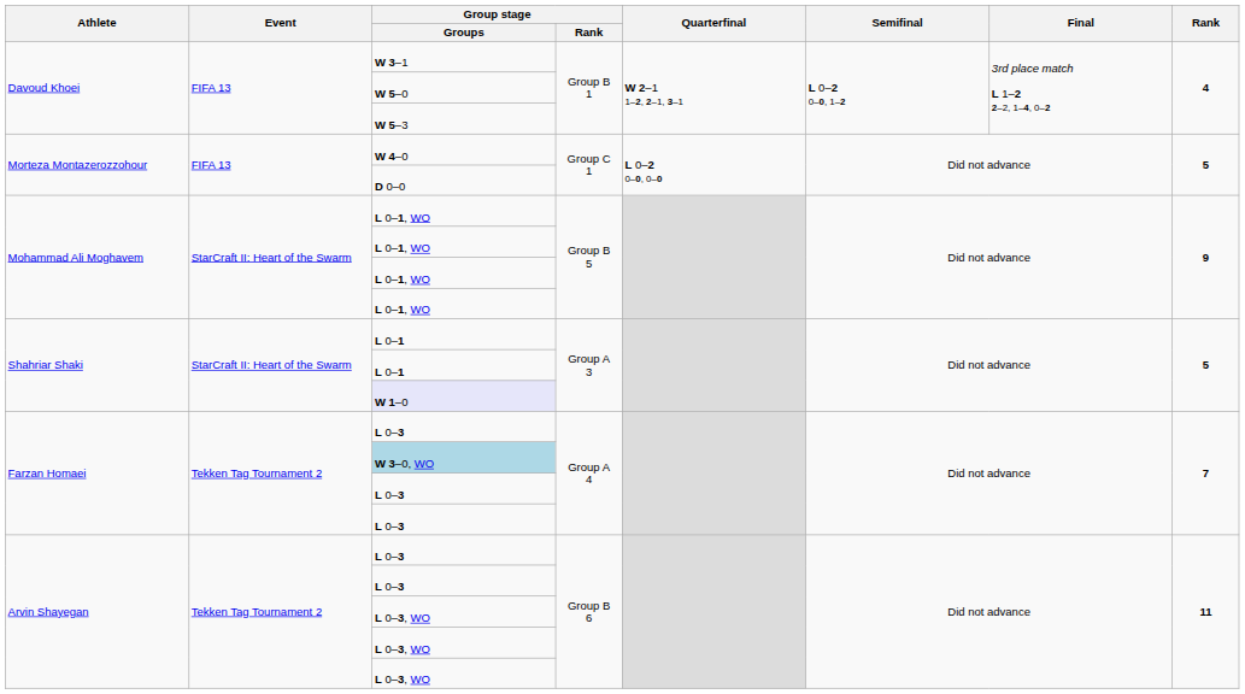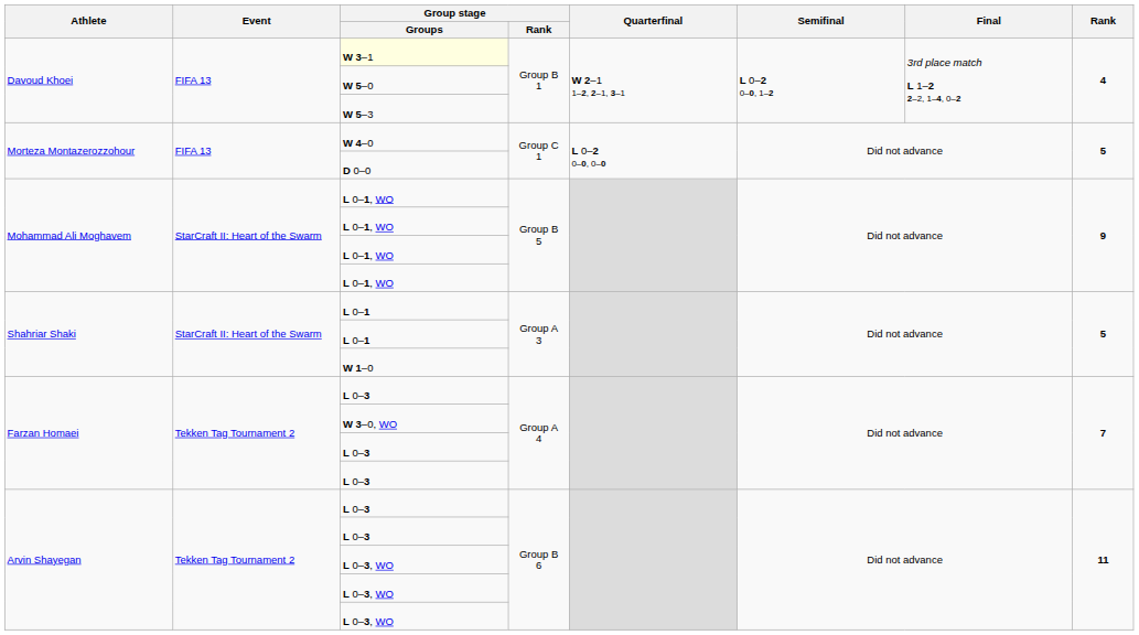W 3–1 | Group stage / Groups: no background -> lightyellow background
W 1–0 | Group stage / Groups: lavender background -> no background
W 3–0, WO | Group stage / Groups: lightblue background -> no background
